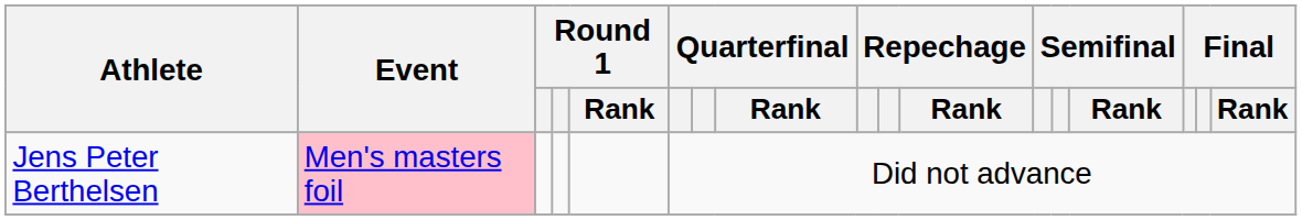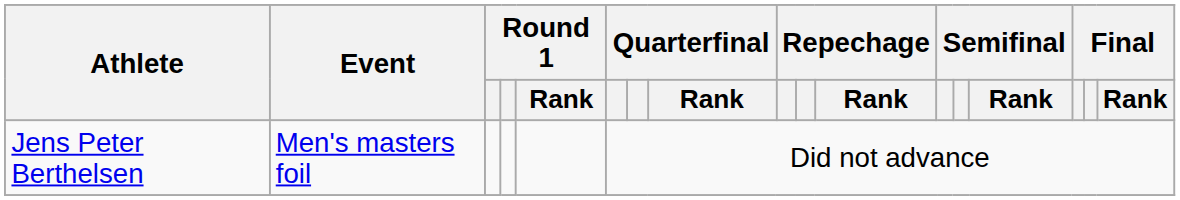Jens Peter Berthelsen | Event: pink background -> no background
